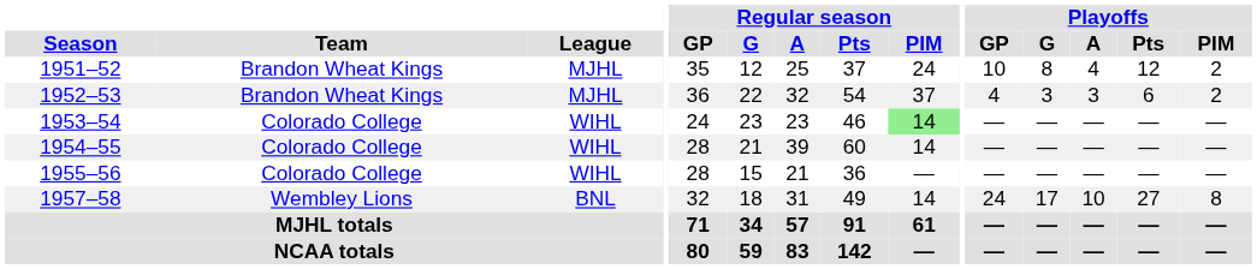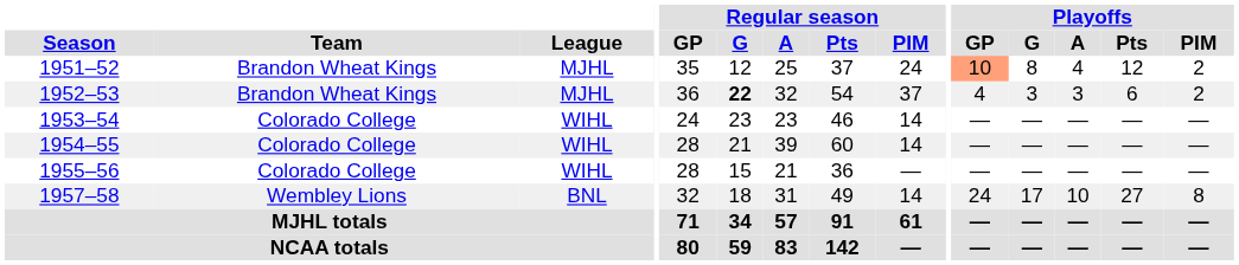1951–52 | Playoffs / GP: no background -> lightsalmon background
1952–53 | Regular season / G: normal -> bold
1953–54 | Regular season / PIM: lightgreen background -> no background
